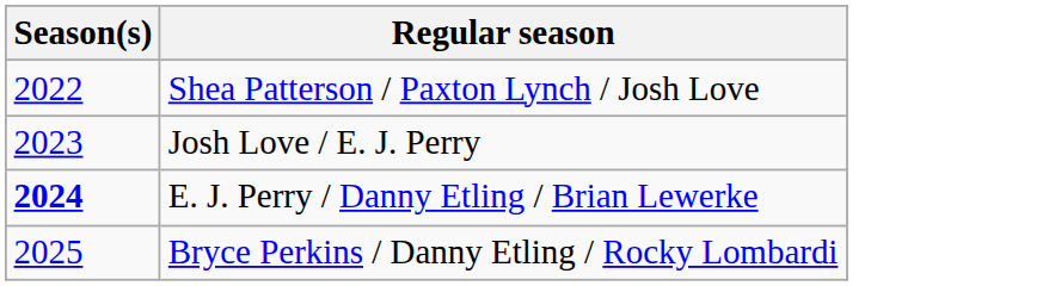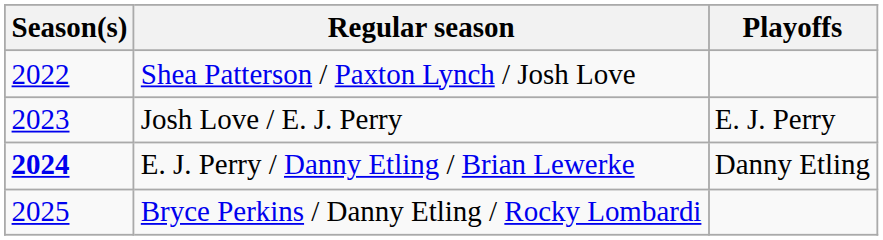+ column: Playoffs | E. J. Perry | Danny Etling
